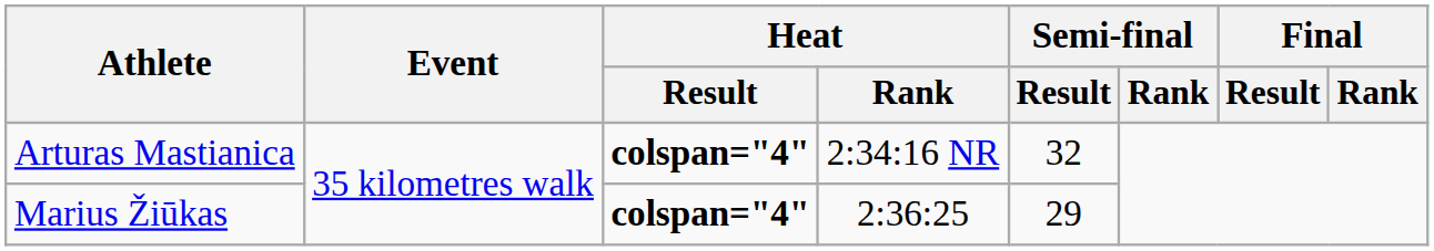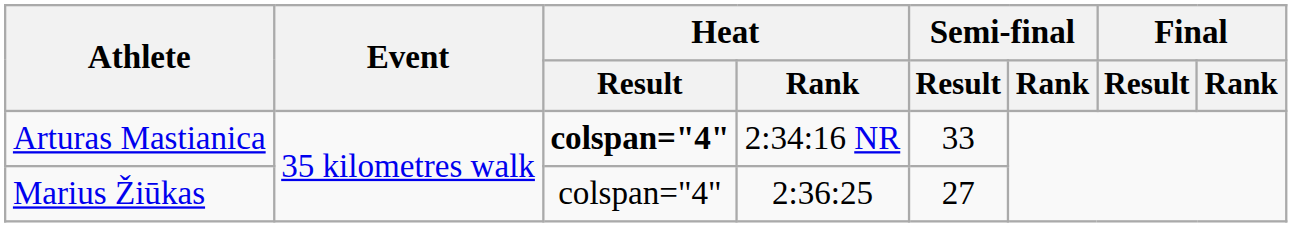Arturas Mastianica | Semi-final / Result: 32 -> 33
Marius Žiūkas | Heat / Result: bold -> normal
Marius Žiūkas | Semi-final / Result: 29 -> 27
